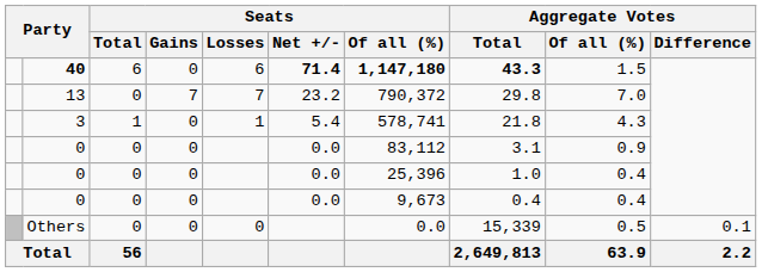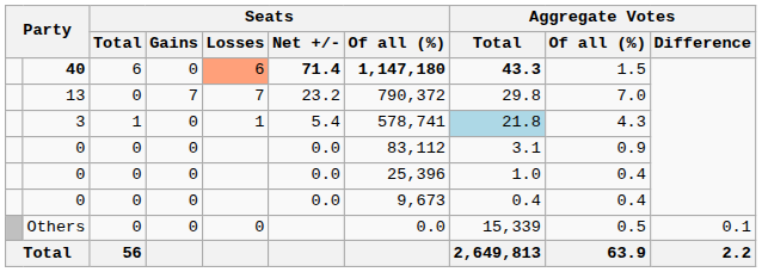40 | Seats / Losses: no background -> lightsalmon background
3 | Aggregate Votes / Total: no background -> lightblue background
